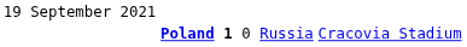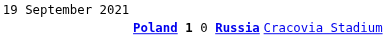Poland | column 4: normal -> bold
